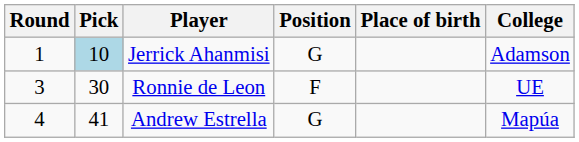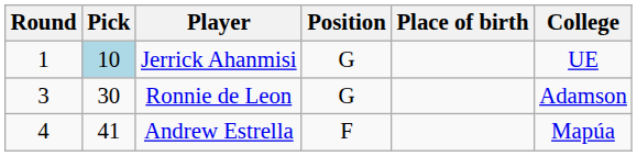Jerrick Ahanmisi | College: Adamson -> UE
Ronnie de Leon | Position: F -> G
Ronnie de Leon | College: UE -> Adamson
Andrew Estrella | Position: G -> F
